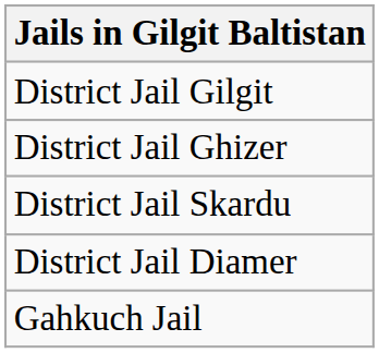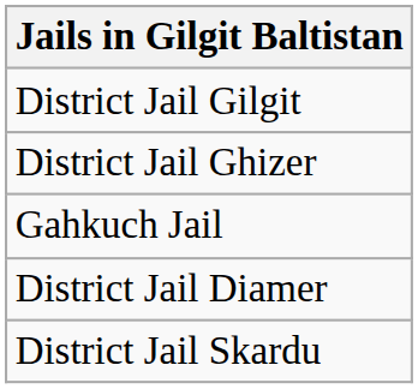row 4 | column 1: District Jail Skardu -> Gahkuch Jail
row 6 | column 1: Gahkuch Jail -> District Jail Skardu
